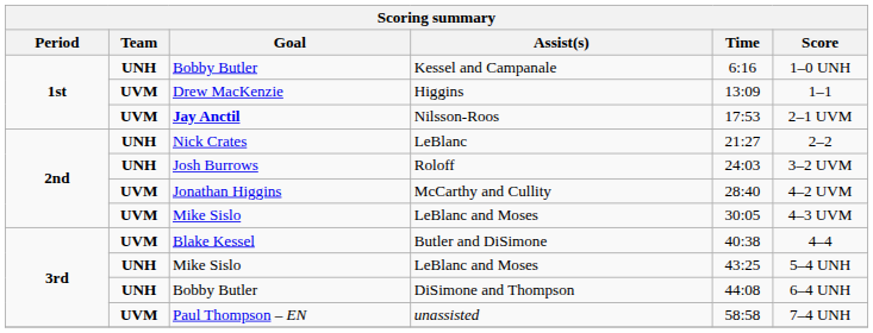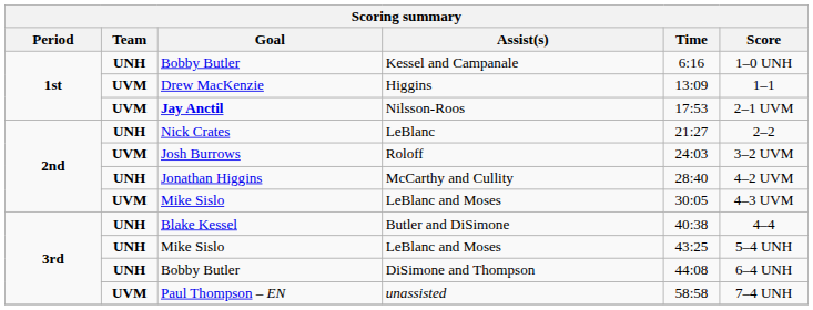Roloff | Team: UNH -> UVM
McCarthy and Cullity | Team: UVM -> UNH
Butler and DiSimone | Team: UVM -> UNH
